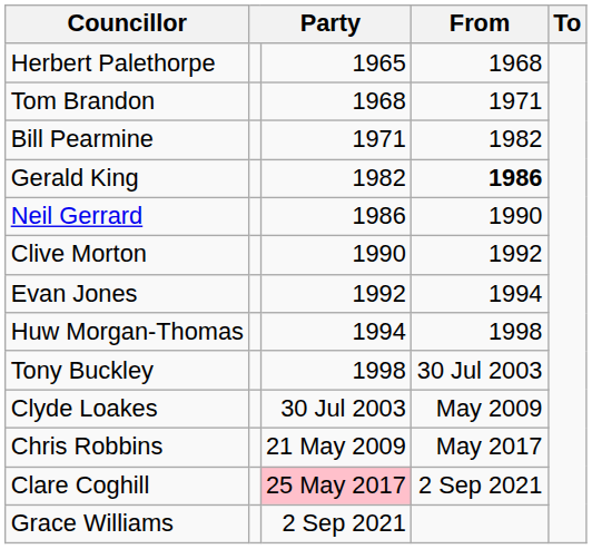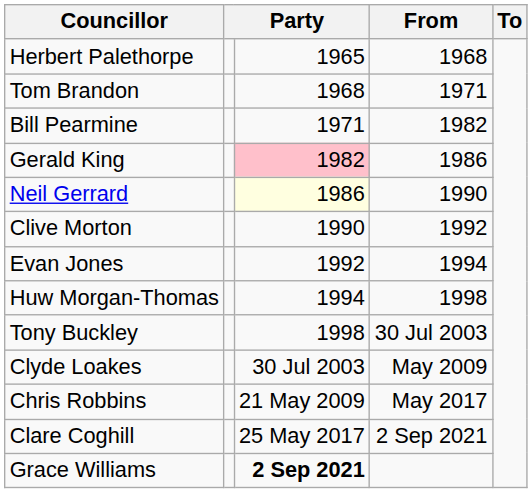Gerald King | column 3: no background -> pink background
Gerald King | From: bold -> normal
Neil Gerrard | column 3: no background -> lightyellow background
Clare Coghill | column 3: pink background -> no background
Grace Williams | column 3: normal -> bold
